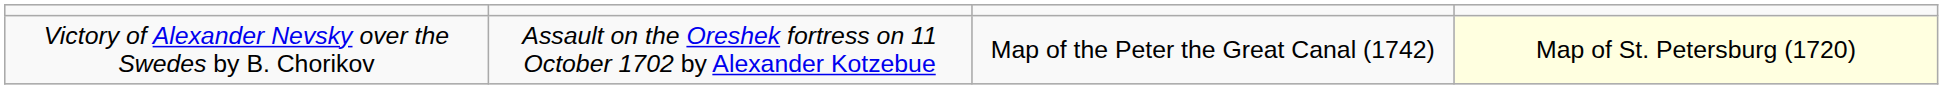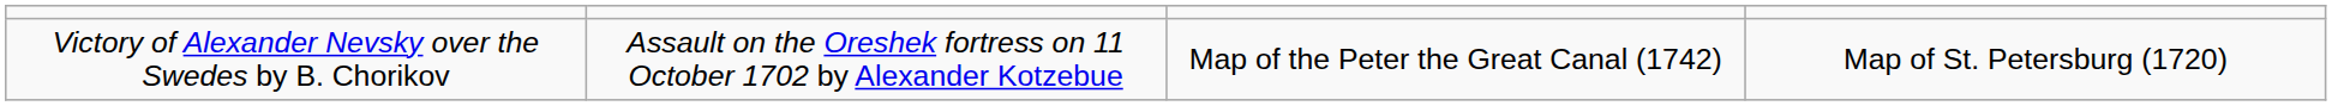Victory of Alexander Nevsky over the Swedes by B. Chorikov | column 4: lightyellow background -> no background
